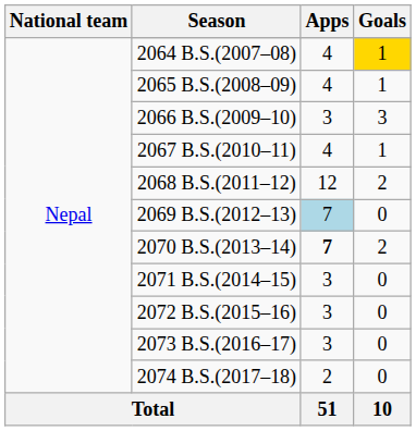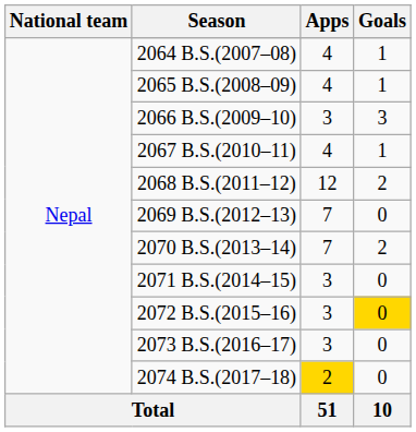2064 B.S.(2007–08) | Goals: gold background -> no background
2069 B.S.(2012–13) | Apps: lightblue background -> no background
2070 B.S.(2013–14) | Apps: bold -> normal
2072 B.S.(2015–16) | Goals: no background -> gold background
2074 B.S.(2017–18) | Apps: no background -> gold background
